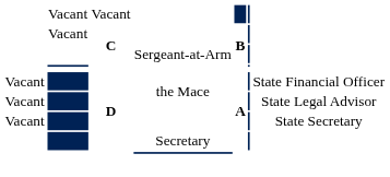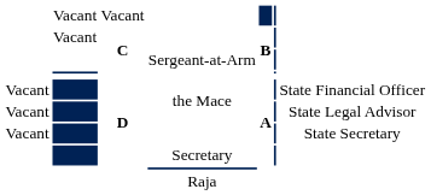+ row: Raja
